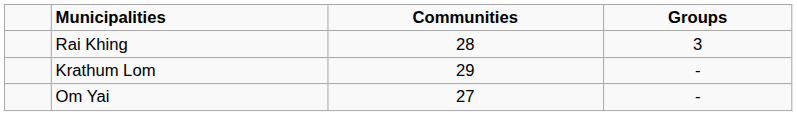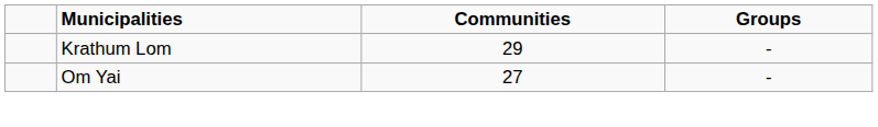- row: Rai Khing | 28 | 3
